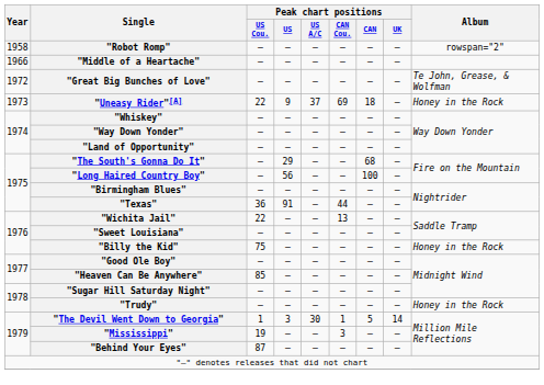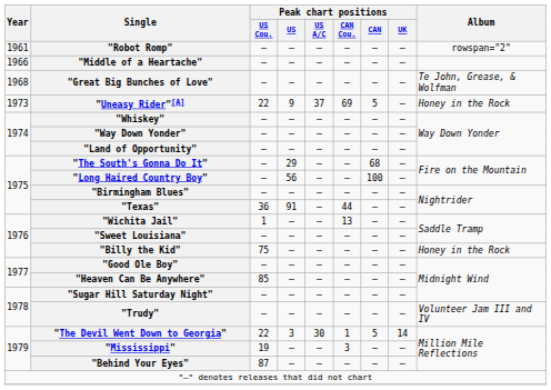"Robot Romp" | Year: 1958 -> 1961
"Great Big Bunches of Love" | Year: 1972 -> 1968
"Uneasy Rider"[A] | Peak chart positions / CAN: 18 -> 5
"Wichita Jail" | Peak chart positions / US Cou.: 22 -> 1
"Trudy" | Album: Honey in the Rock -> Volunteer Jam III and IV
"The Devil Went Down to Georgia" | Peak chart positions / US Cou.: 1 -> 22
